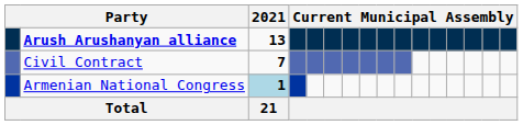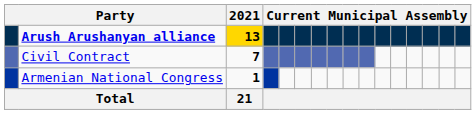Arush Arushanyan alliance | 2021: no background -> gold background
Armenian National Congress | 2021: lightblue background -> no background
